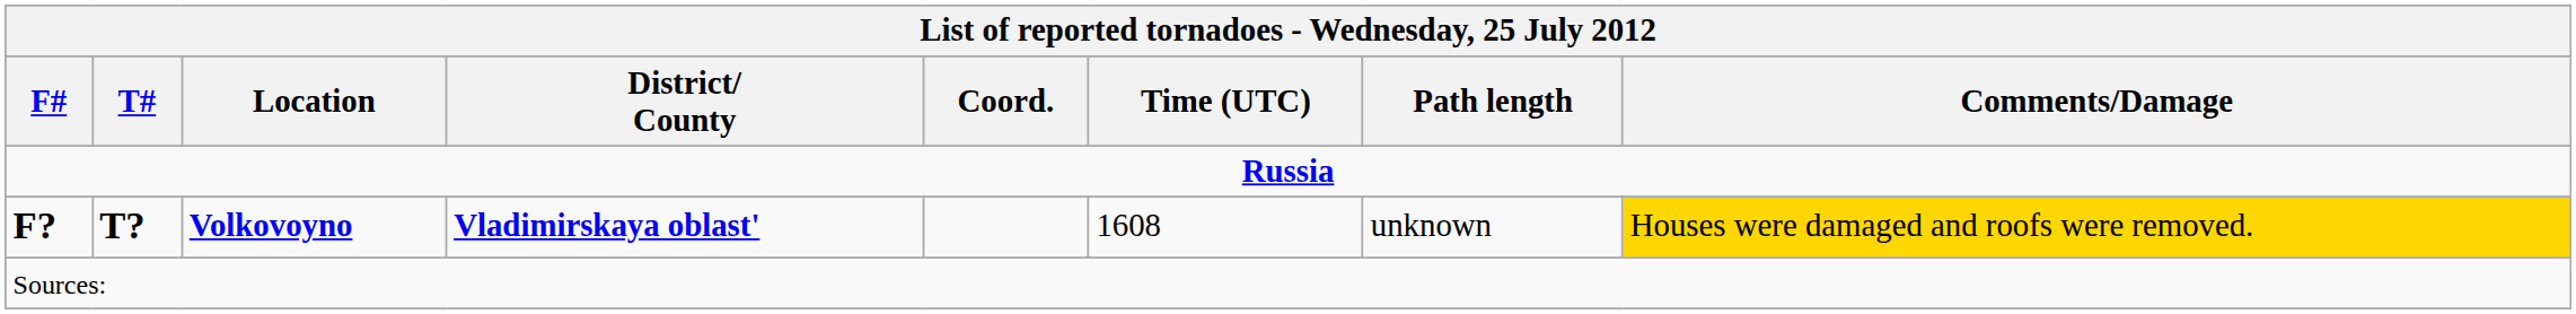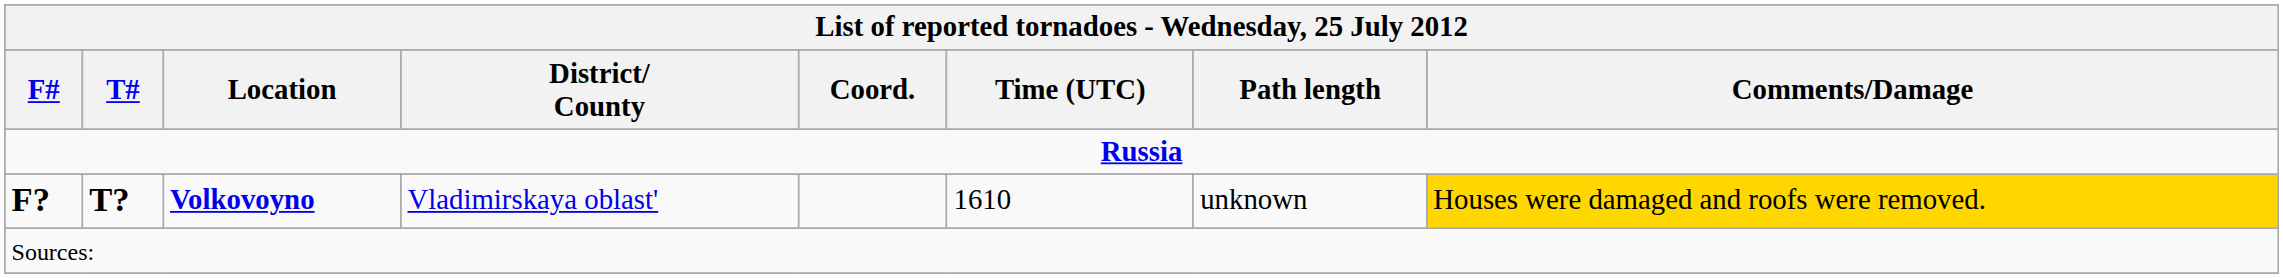F? | District/ County: bold -> normal
F? | Time (UTC): 1608 -> 1610
